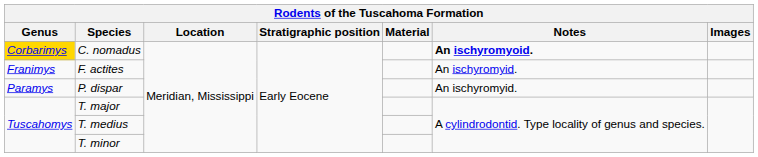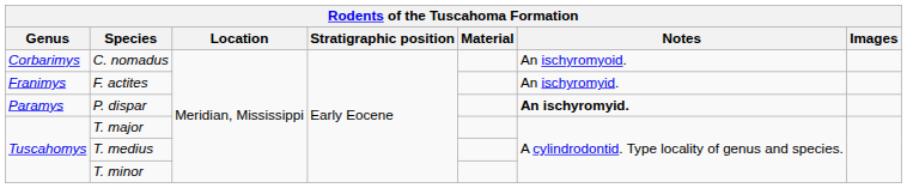C. nomadus | Genus: gold background -> no background
C. nomadus | Notes: bold -> normal
P. dispar | Notes: normal -> bold
